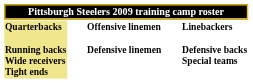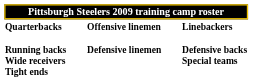Quarterbacks Running backs Wide receivers Tight ends | column 1: khaki background -> no background
